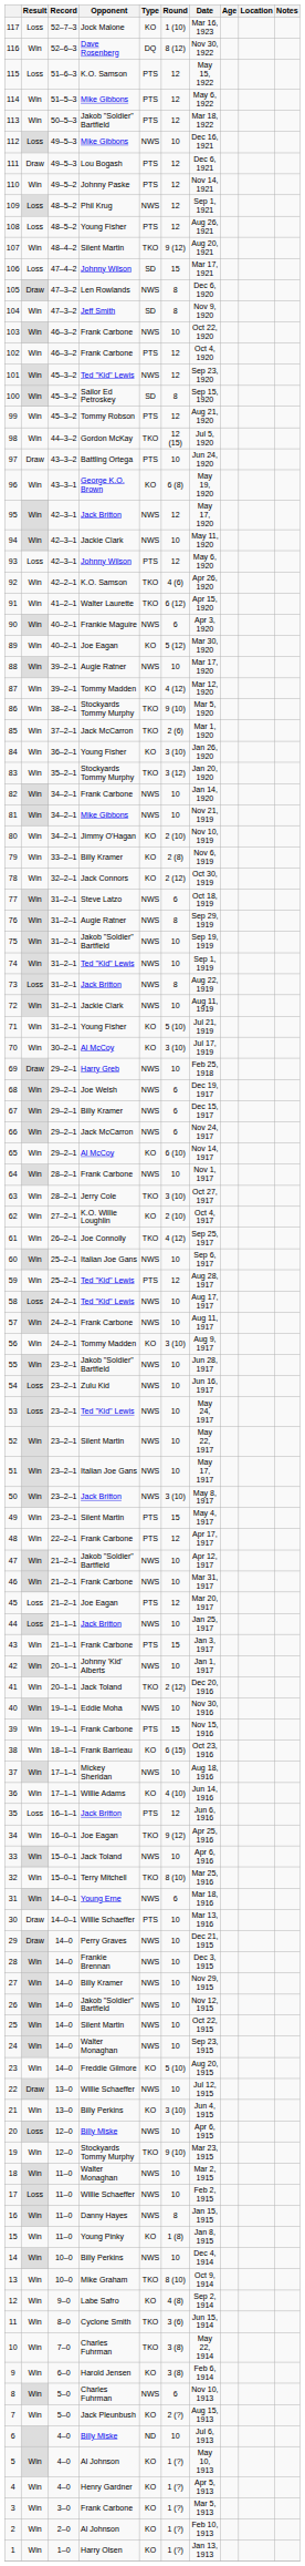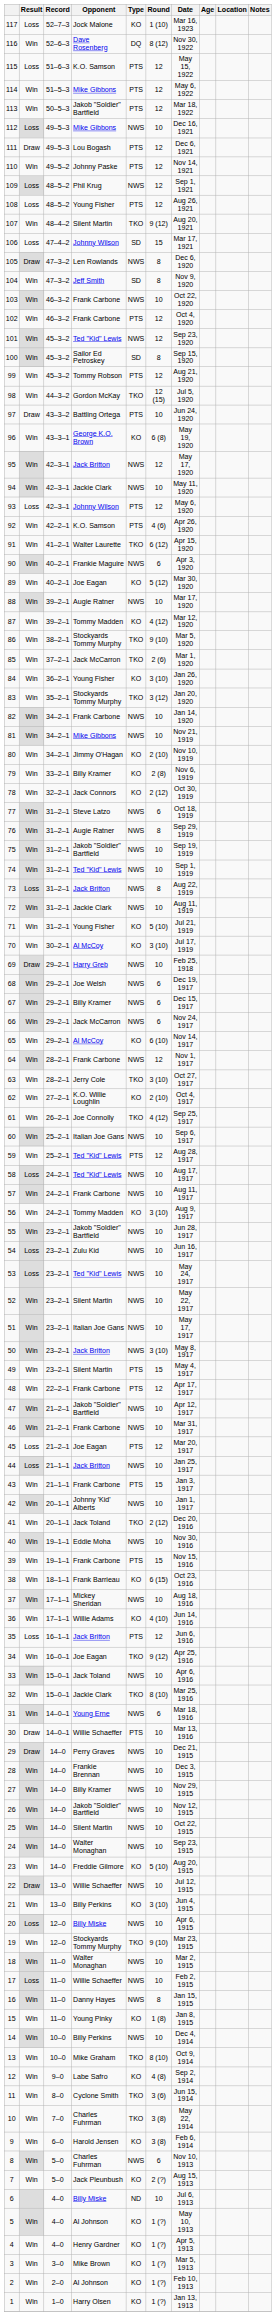92 | Type: TKO -> PTS
64 | Round: 10 -> 12
32 | Opponent: Terry Mitchell -> Jackie Clark
3 | Opponent: Frank Carbone -> Mike Brown
